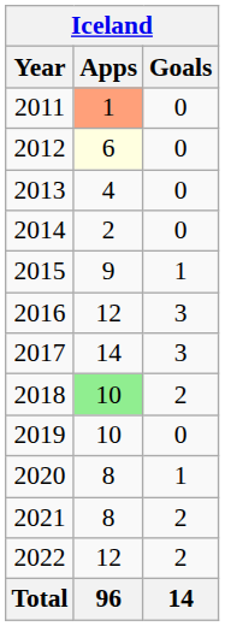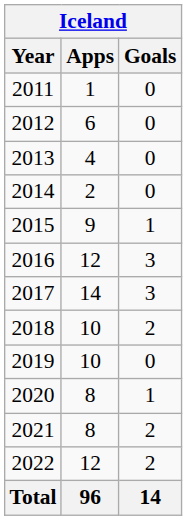2011 | Apps: lightsalmon background -> no background
2012 | Apps: lightyellow background -> no background
2018 | Apps: lightgreen background -> no background
